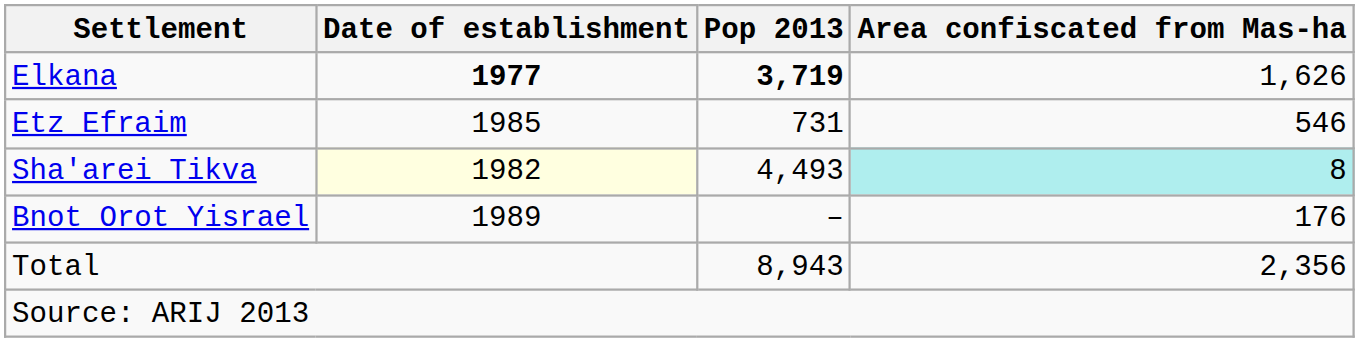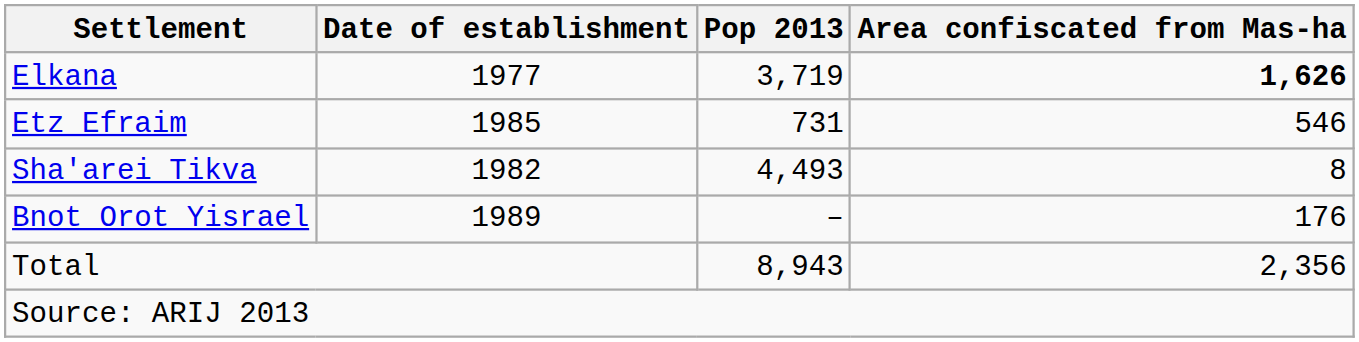Elkana | Date of establishment: bold -> normal
Elkana | Pop 2013: bold -> normal
Elkana | Area confiscated from Mas-ha: normal -> bold
Sha'arei Tikva | Date of establishment: lightyellow background -> no background
Sha'arei Tikva | Area confiscated from Mas-ha: paleturquoise background -> no background
